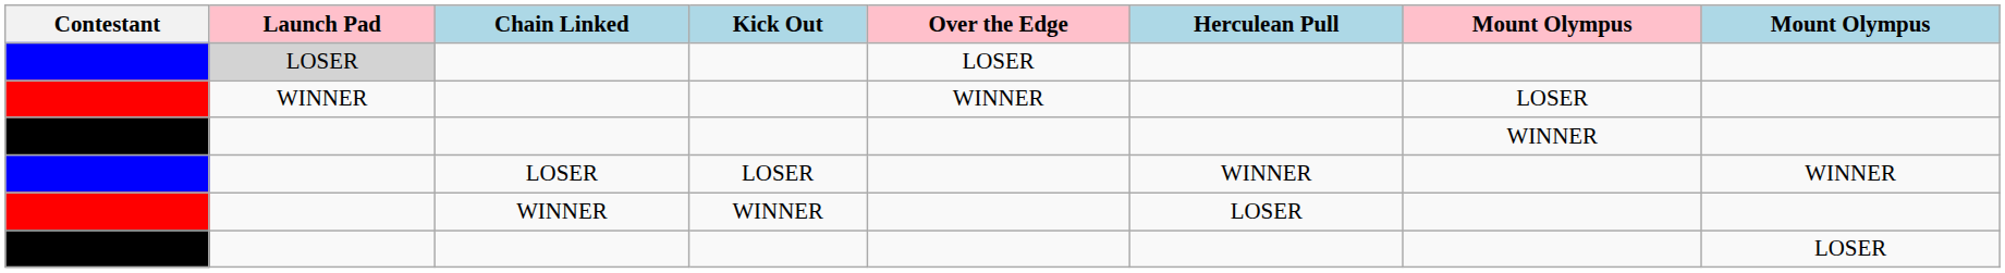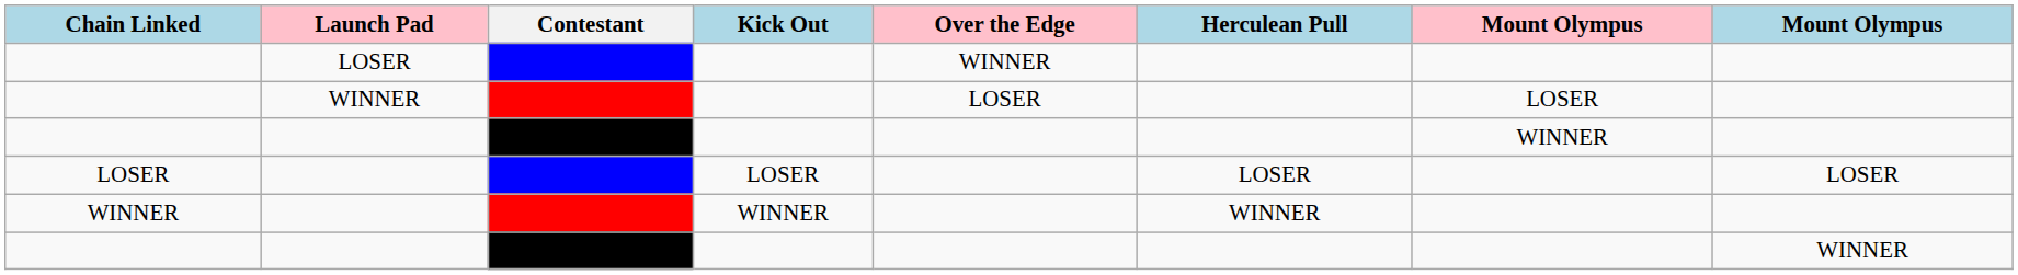columns swapped: Contestant <-> Chain Linked
row 2 | Launch Pad: lightgrey background -> no background
row 2 | Over the Edge: LOSER -> WINNER
row 3 | Over the Edge: WINNER -> LOSER
row 5 | Herculean Pull: WINNER -> LOSER
row 5 | column 8: WINNER -> LOSER
row 6 | Herculean Pull: LOSER -> WINNER
row 7 | column 8: LOSER -> WINNER
